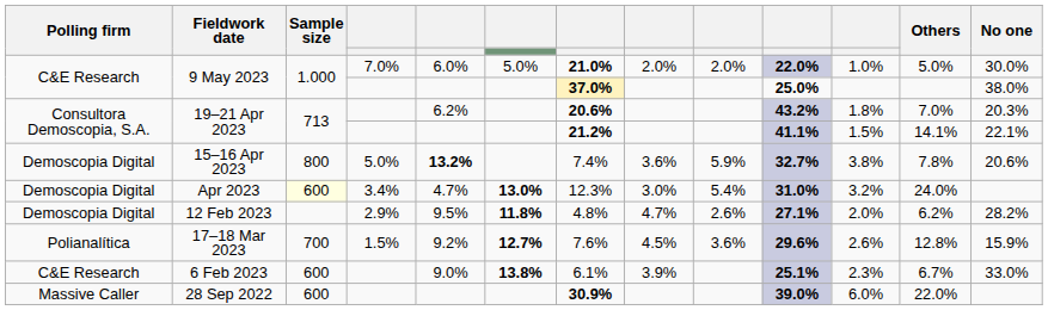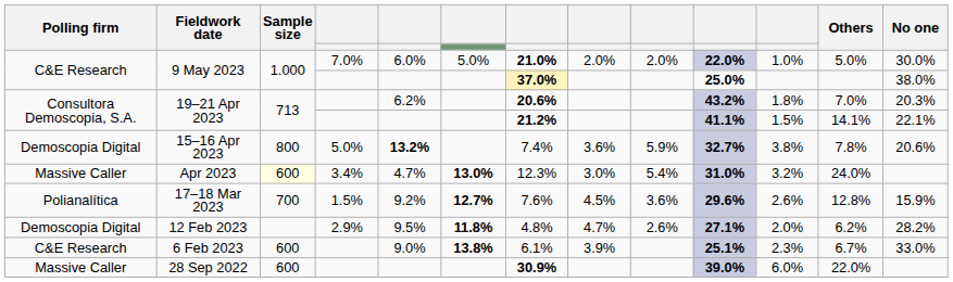Apr 2023 | Polling firm: Demoscopia Digital -> Massive Caller
rows swapped: 17–18 Mar 2023 <-> 12 Feb 2023
